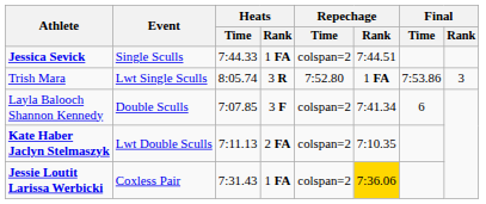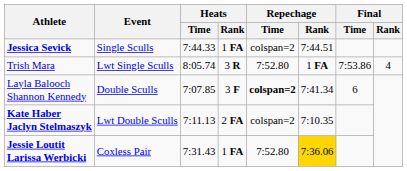Trish Mara | Final / Rank: 3 -> 4
Layla Balooch Shannon Kennedy | Repechage / Time: normal -> bold
Jessie Loutit Larissa Werbicki | Repechage / Time: colspan=2 -> 7:52.80
